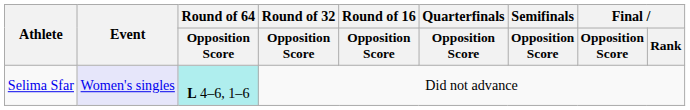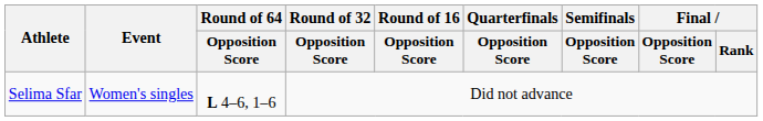Selima Sfar | Event: lavender background -> no background
Selima Sfar | Round of 64 / Opposition Score: paleturquoise background -> no background
